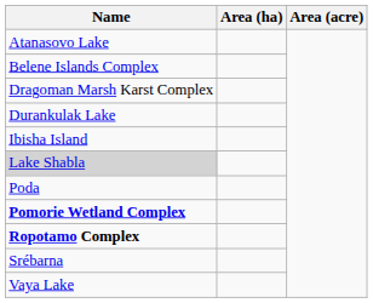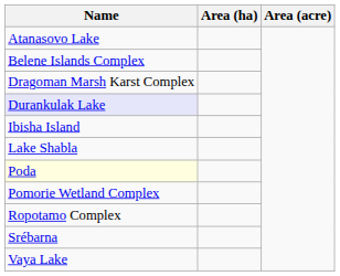Durankulak Lake | Name: no background -> lavender background
Lake Shabla | Name: lightgrey background -> no background
Poda | Name: no background -> lightyellow background
Pomorie Wetland Complex | Name: bold -> normal
Ropotamo Complex | Name: bold -> normal
